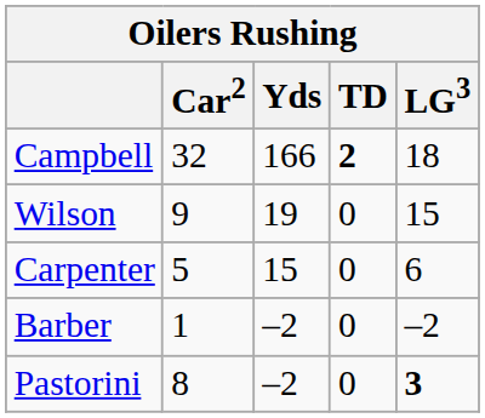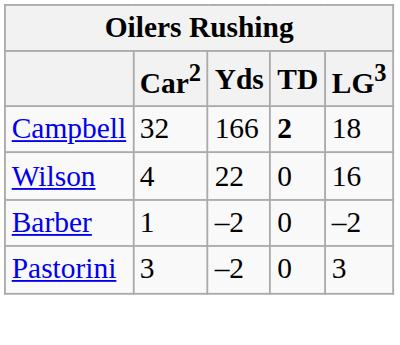Wilson | Car2: 9 -> 4
Wilson | Yds: 19 -> 22
Wilson | LG3: 15 -> 16
- row: Carpenter | 5 | 15 | 0 | 6
Pastorini | Car2: 8 -> 3
Pastorini | LG3: bold -> normal
